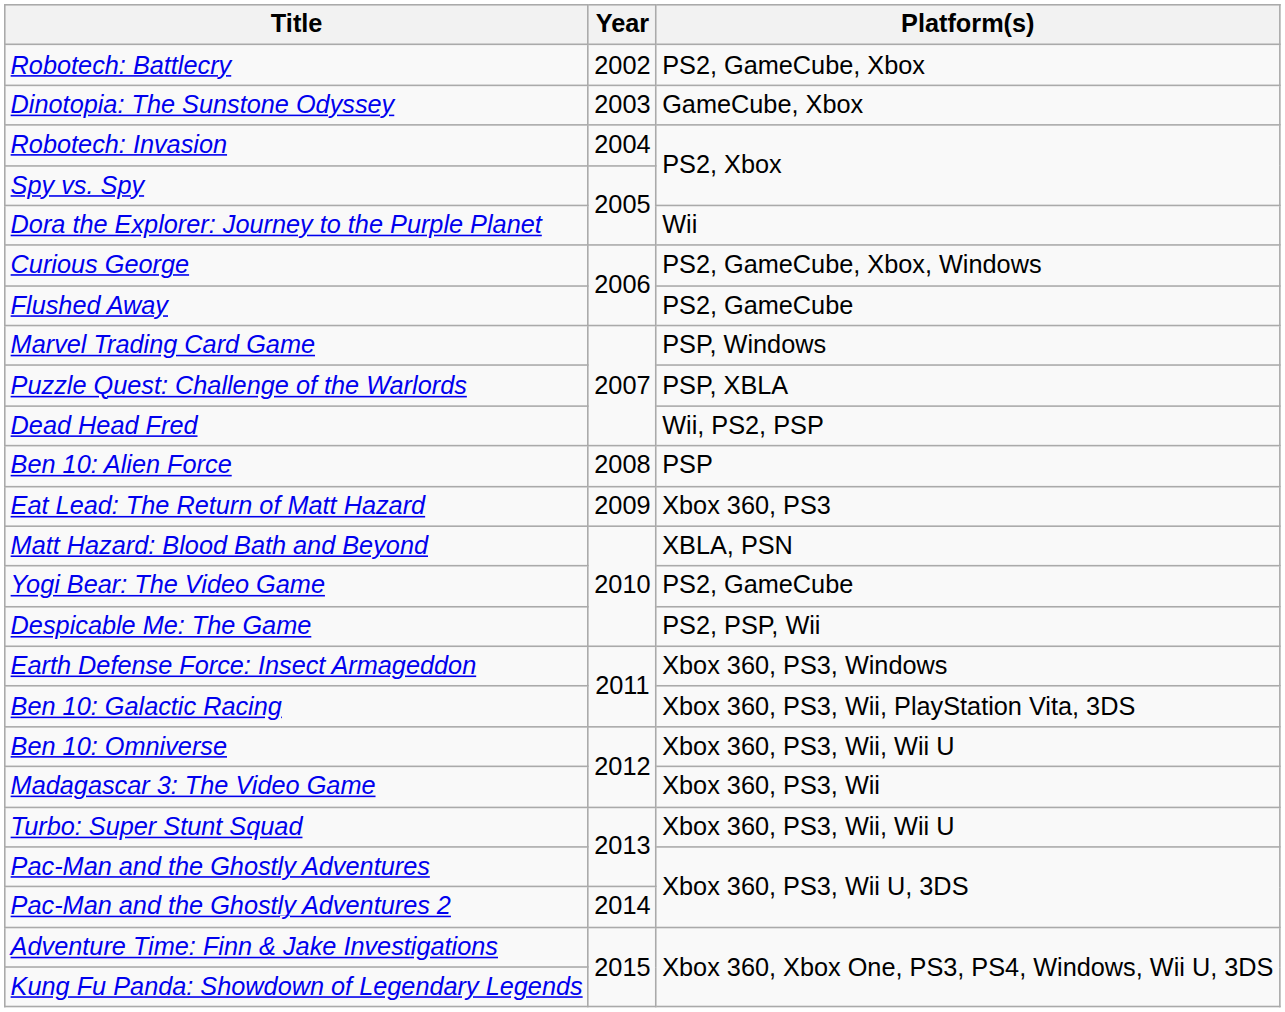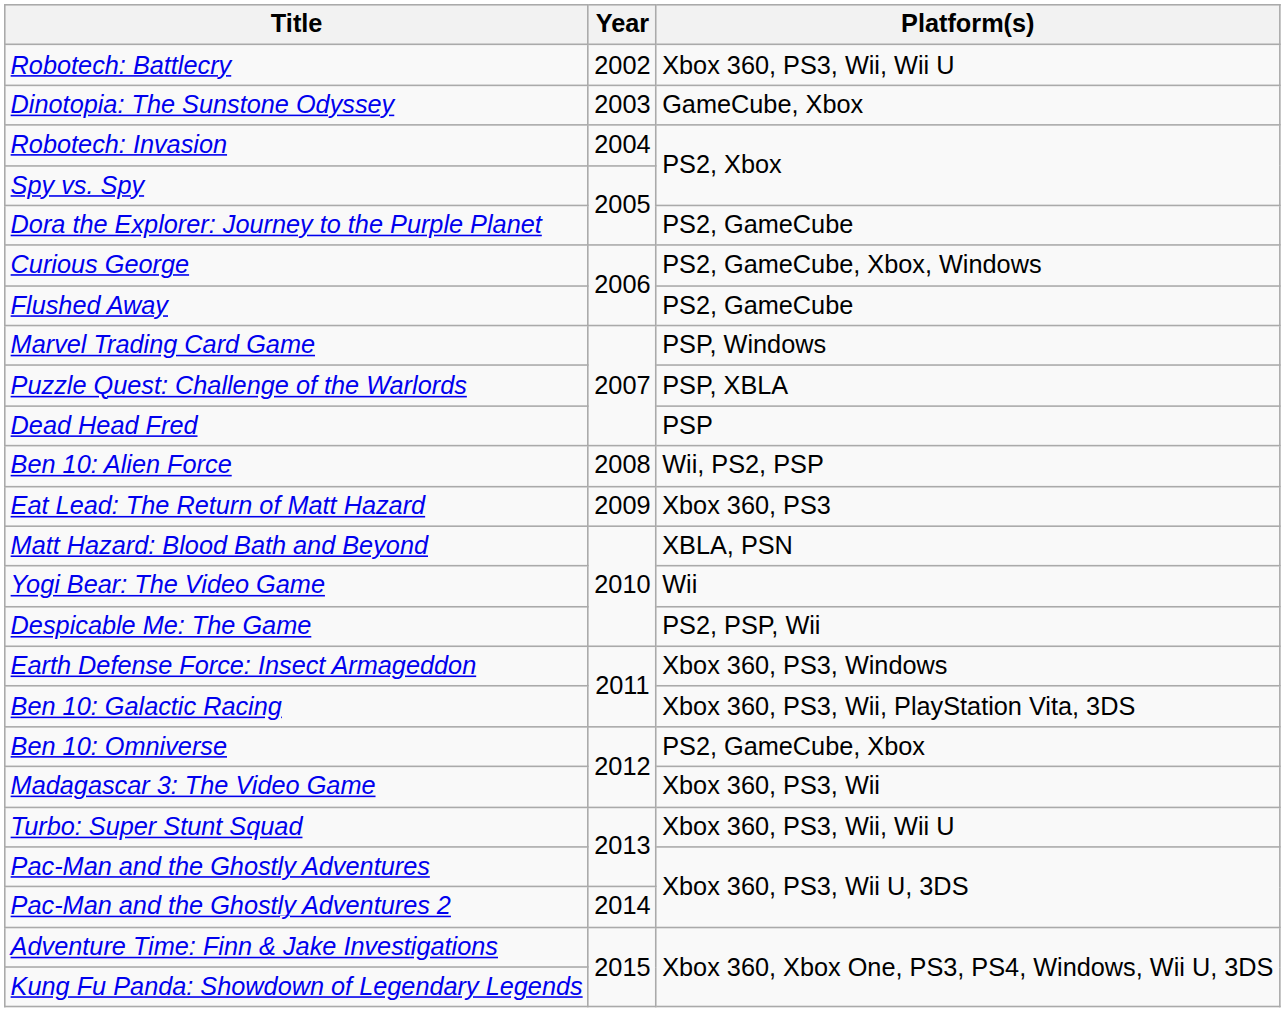Robotech: Battlecry | Platform(s): PS2, GameCube, Xbox -> Xbox 360, PS3, Wii, Wii U
Dora the Explorer: Journey to the Purple Planet | Platform(s): Wii -> PS2, GameCube
Dead Head Fred | Platform(s): Wii, PS2, PSP -> PSP
Ben 10: Alien Force | Platform(s): PSP -> Wii, PS2, PSP
Yogi Bear: The Video Game | Platform(s): PS2, GameCube -> Wii
Ben 10: Omniverse | Platform(s): Xbox 360, PS3, Wii, Wii U -> PS2, GameCube, Xbox
